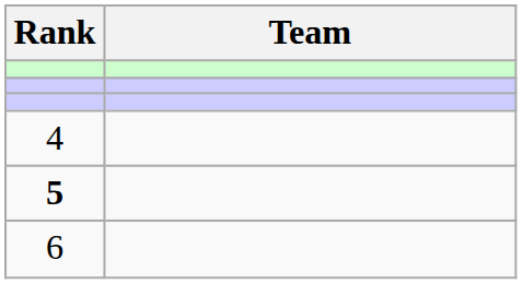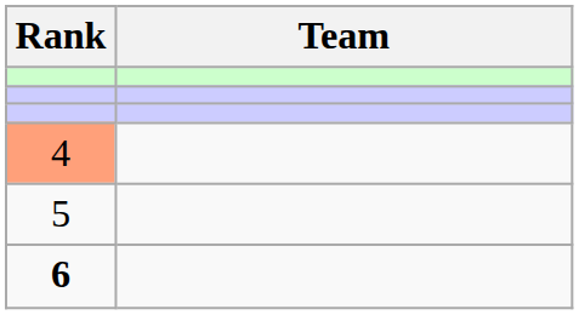row 5 | Rank: no background -> lightsalmon background
row 6 | Rank: bold -> normal
row 7 | Rank: normal -> bold
